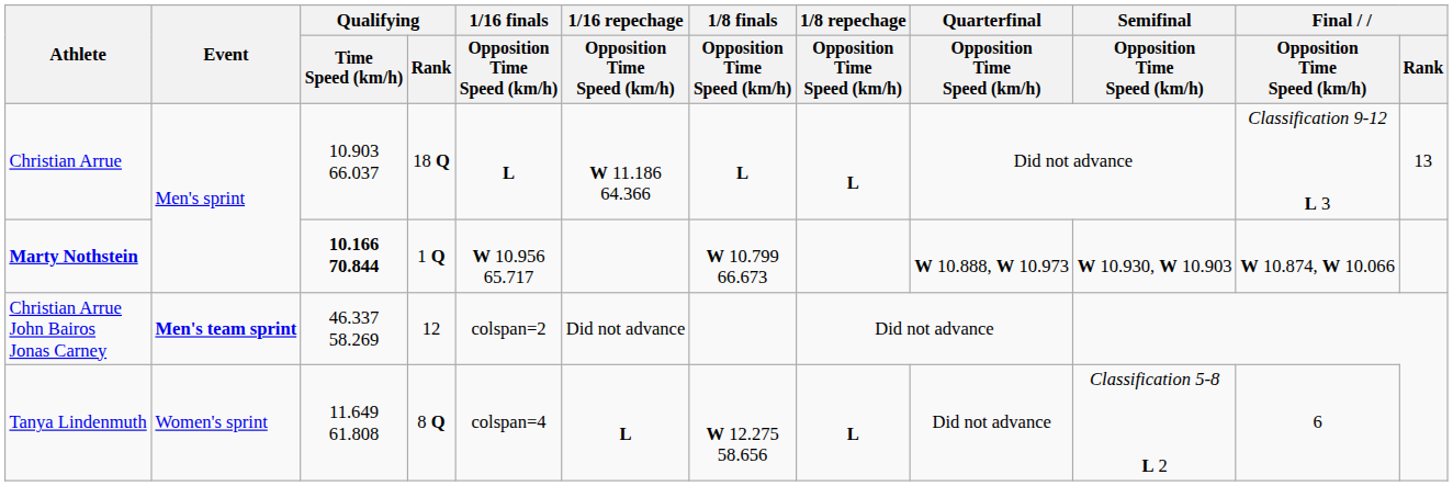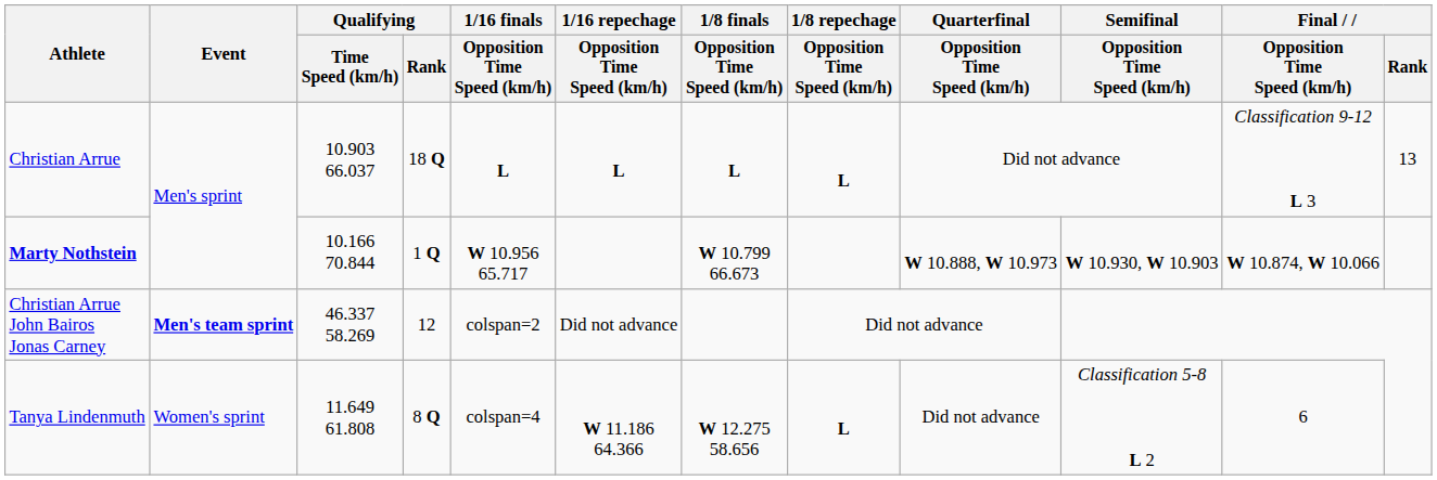Christian Arrue | 1/16 repechage / Opposition Time Speed (km/h): W 11.186 64.366 -> L
Marty Nothstein | Qualifying / Time Speed (km/h): bold -> normal
Tanya Lindenmuth | 1/16 repechage / Opposition Time Speed (km/h): L -> W 11.186 64.366
